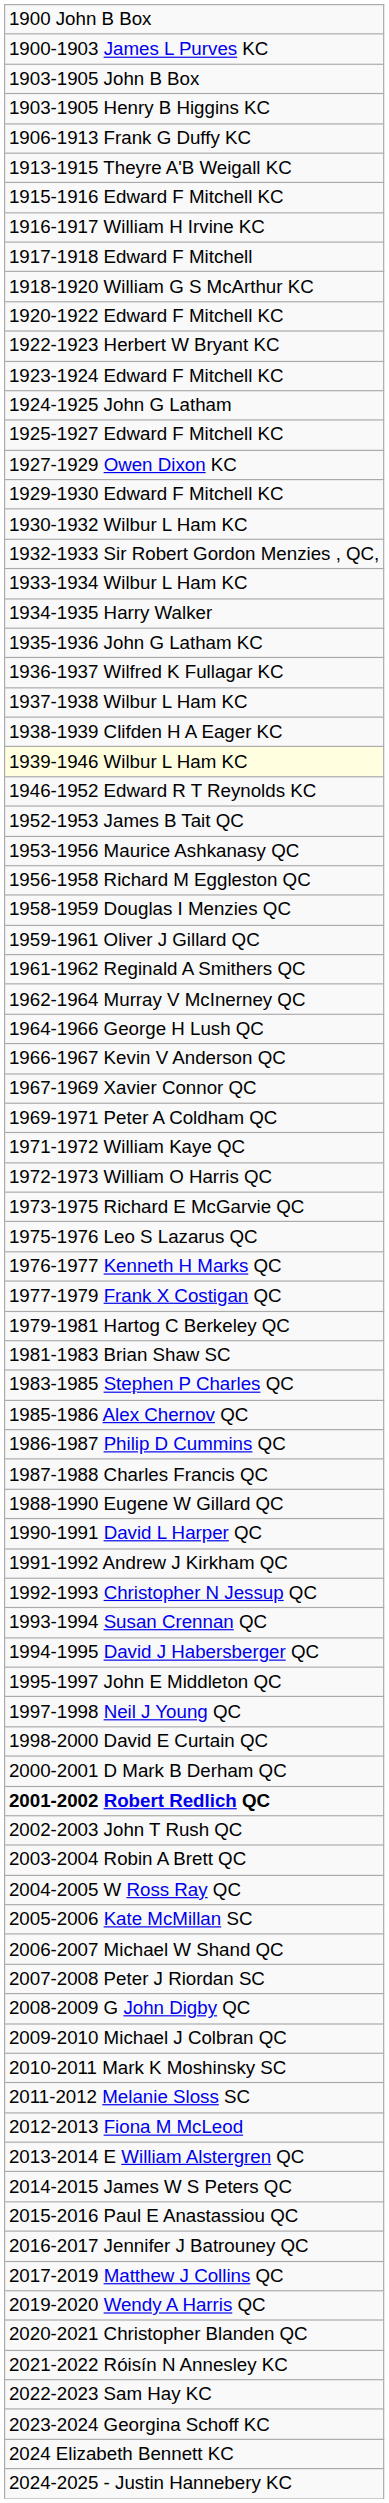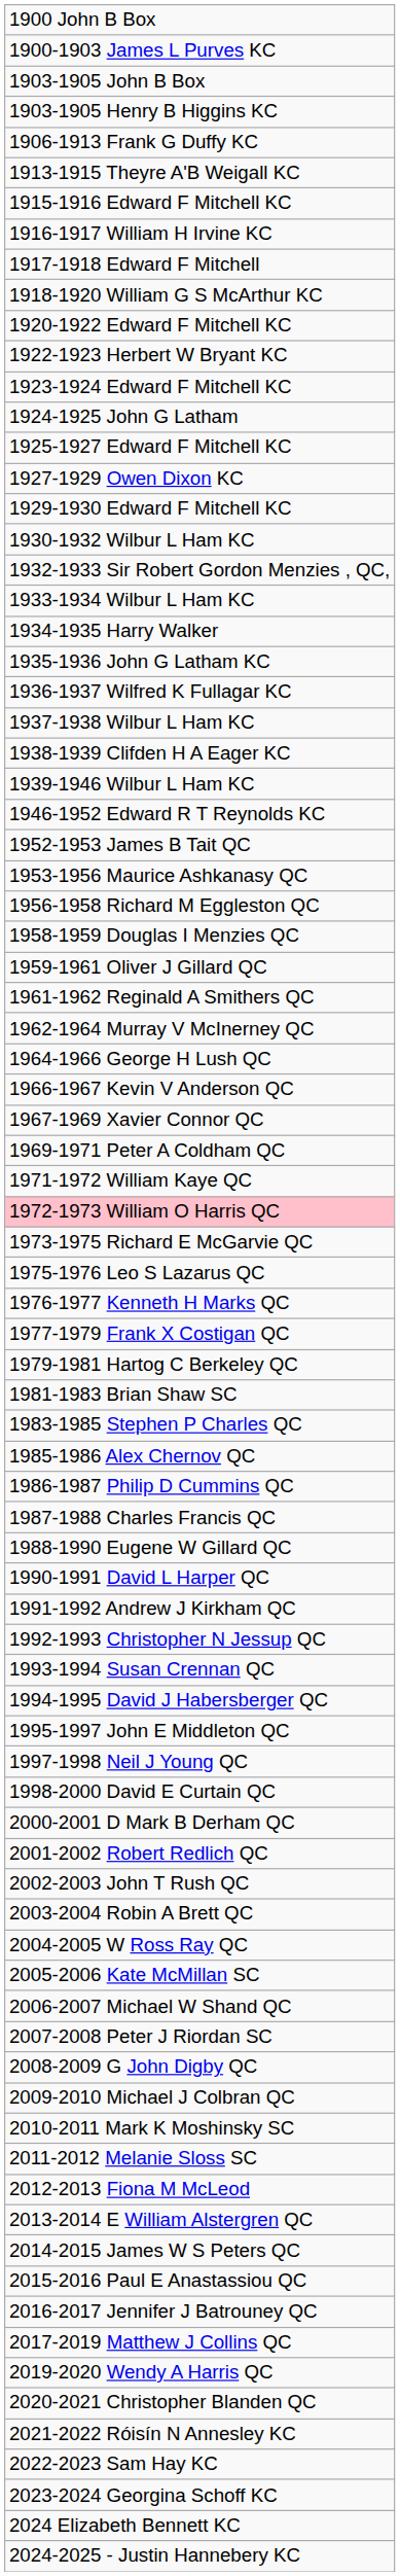row 26 | column 1: lightyellow background -> no background
row 40 | column 1: no background -> pink background
row 61 | column 1: bold -> normal
